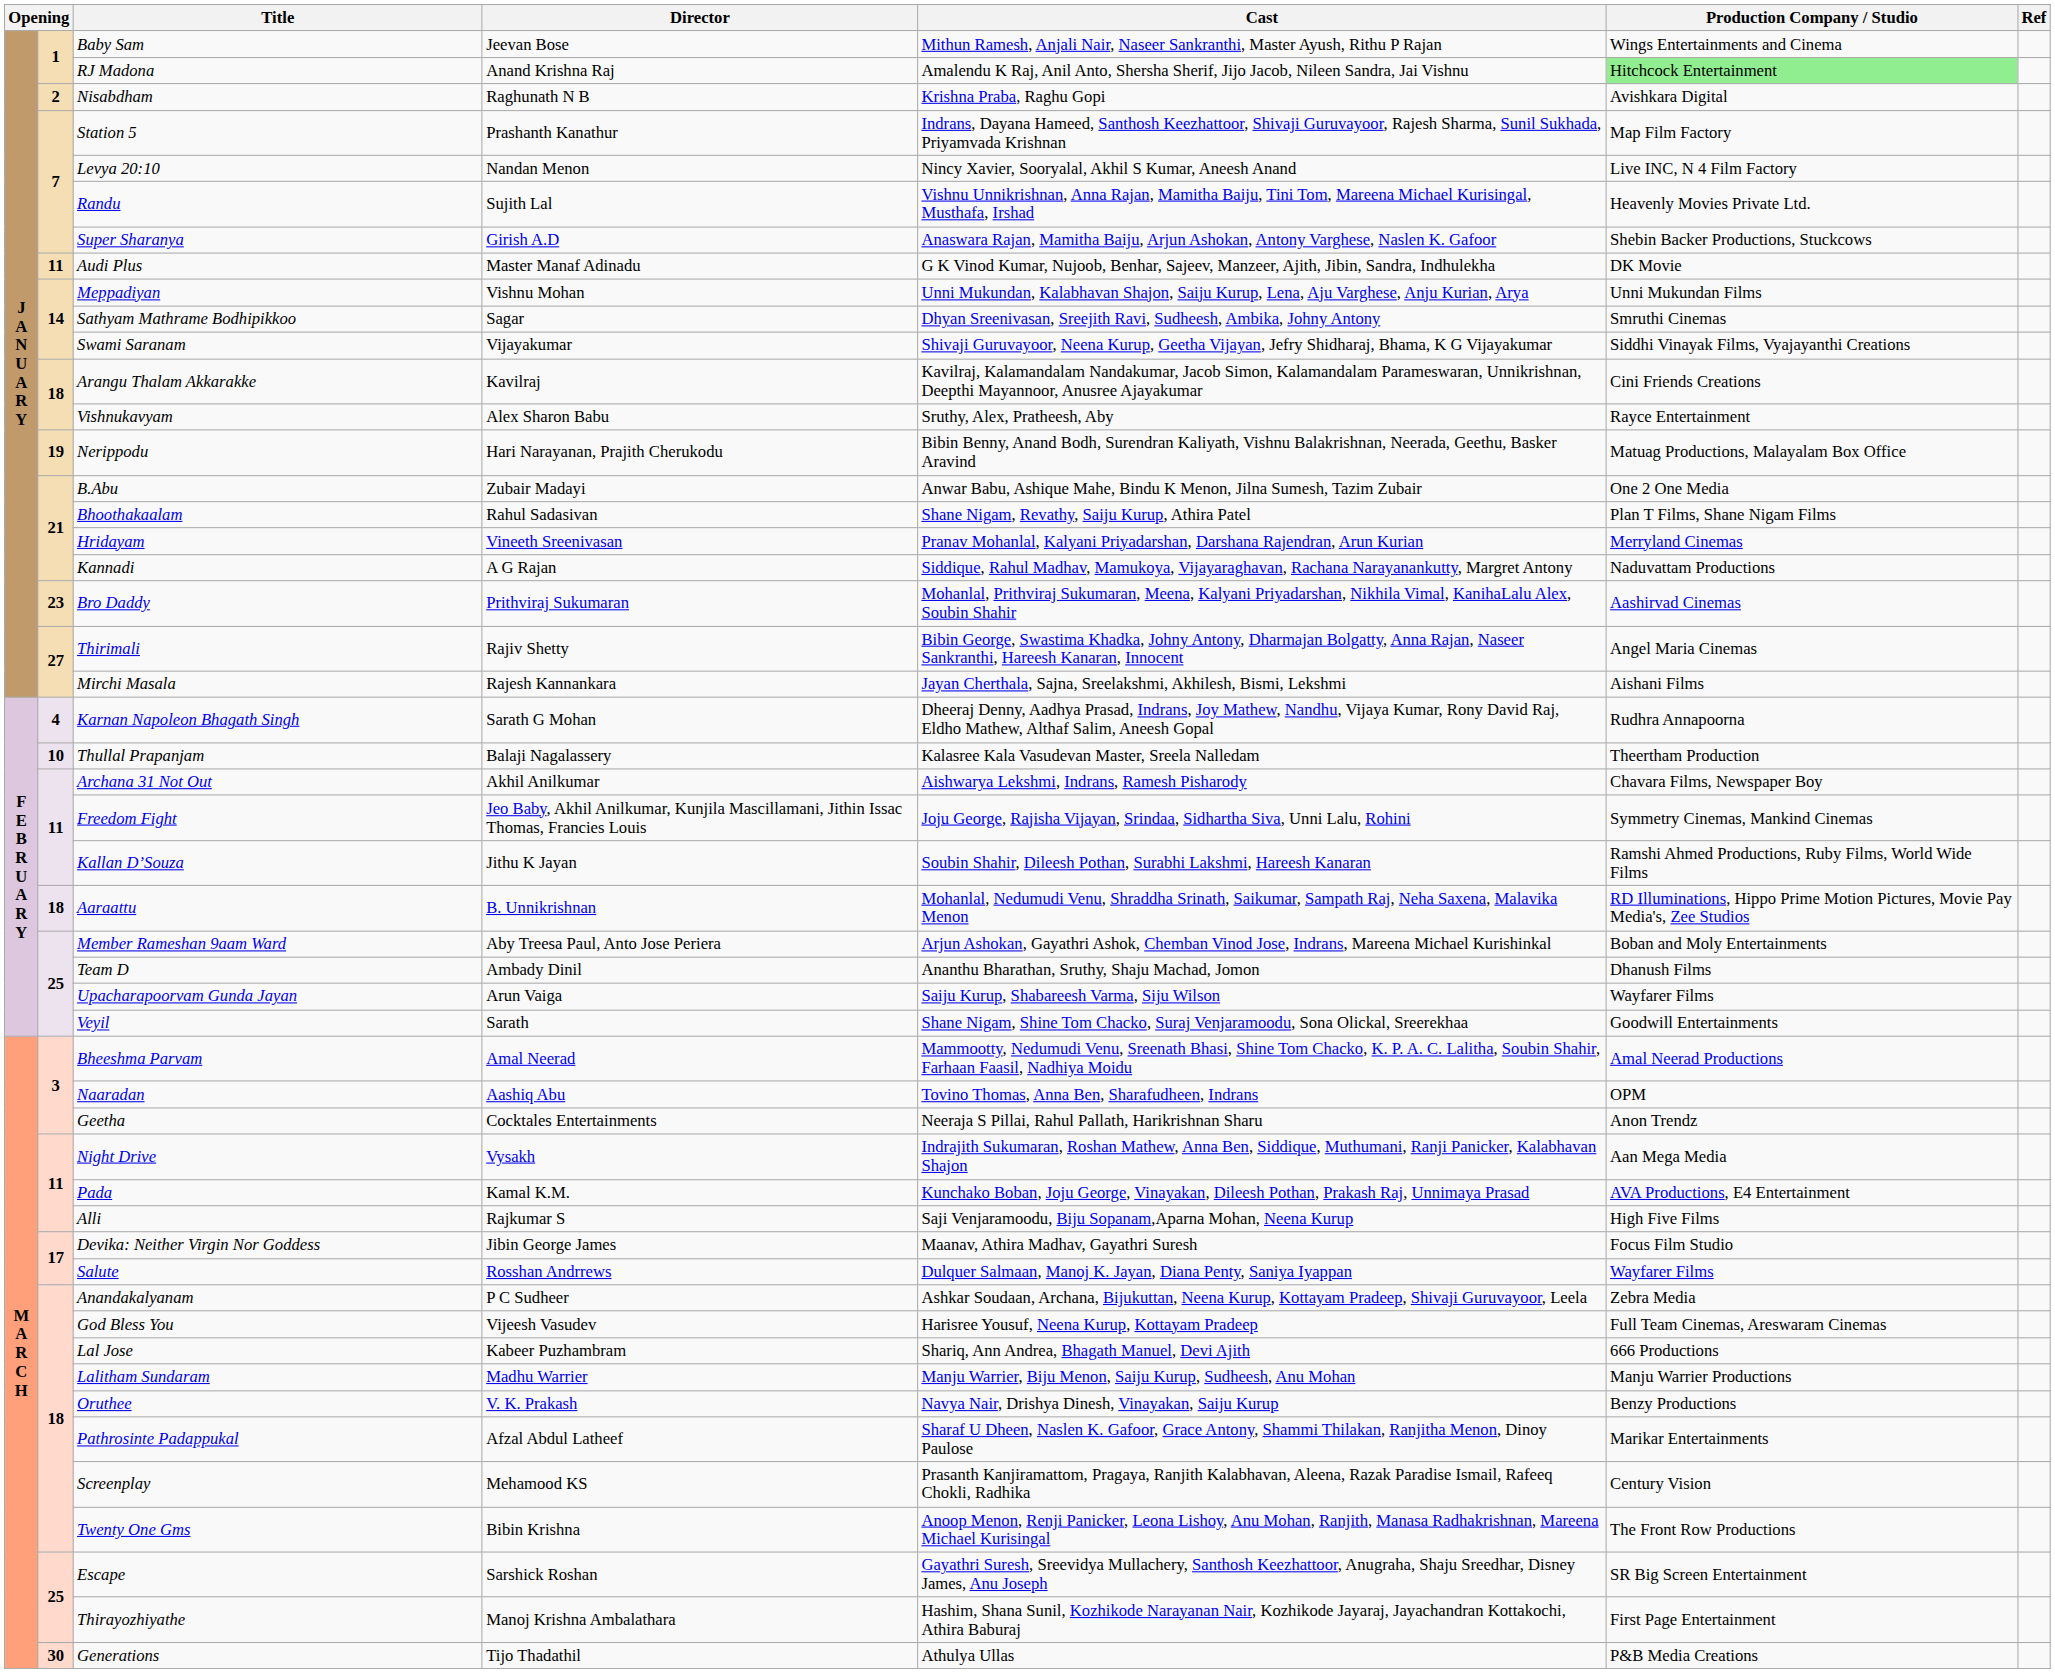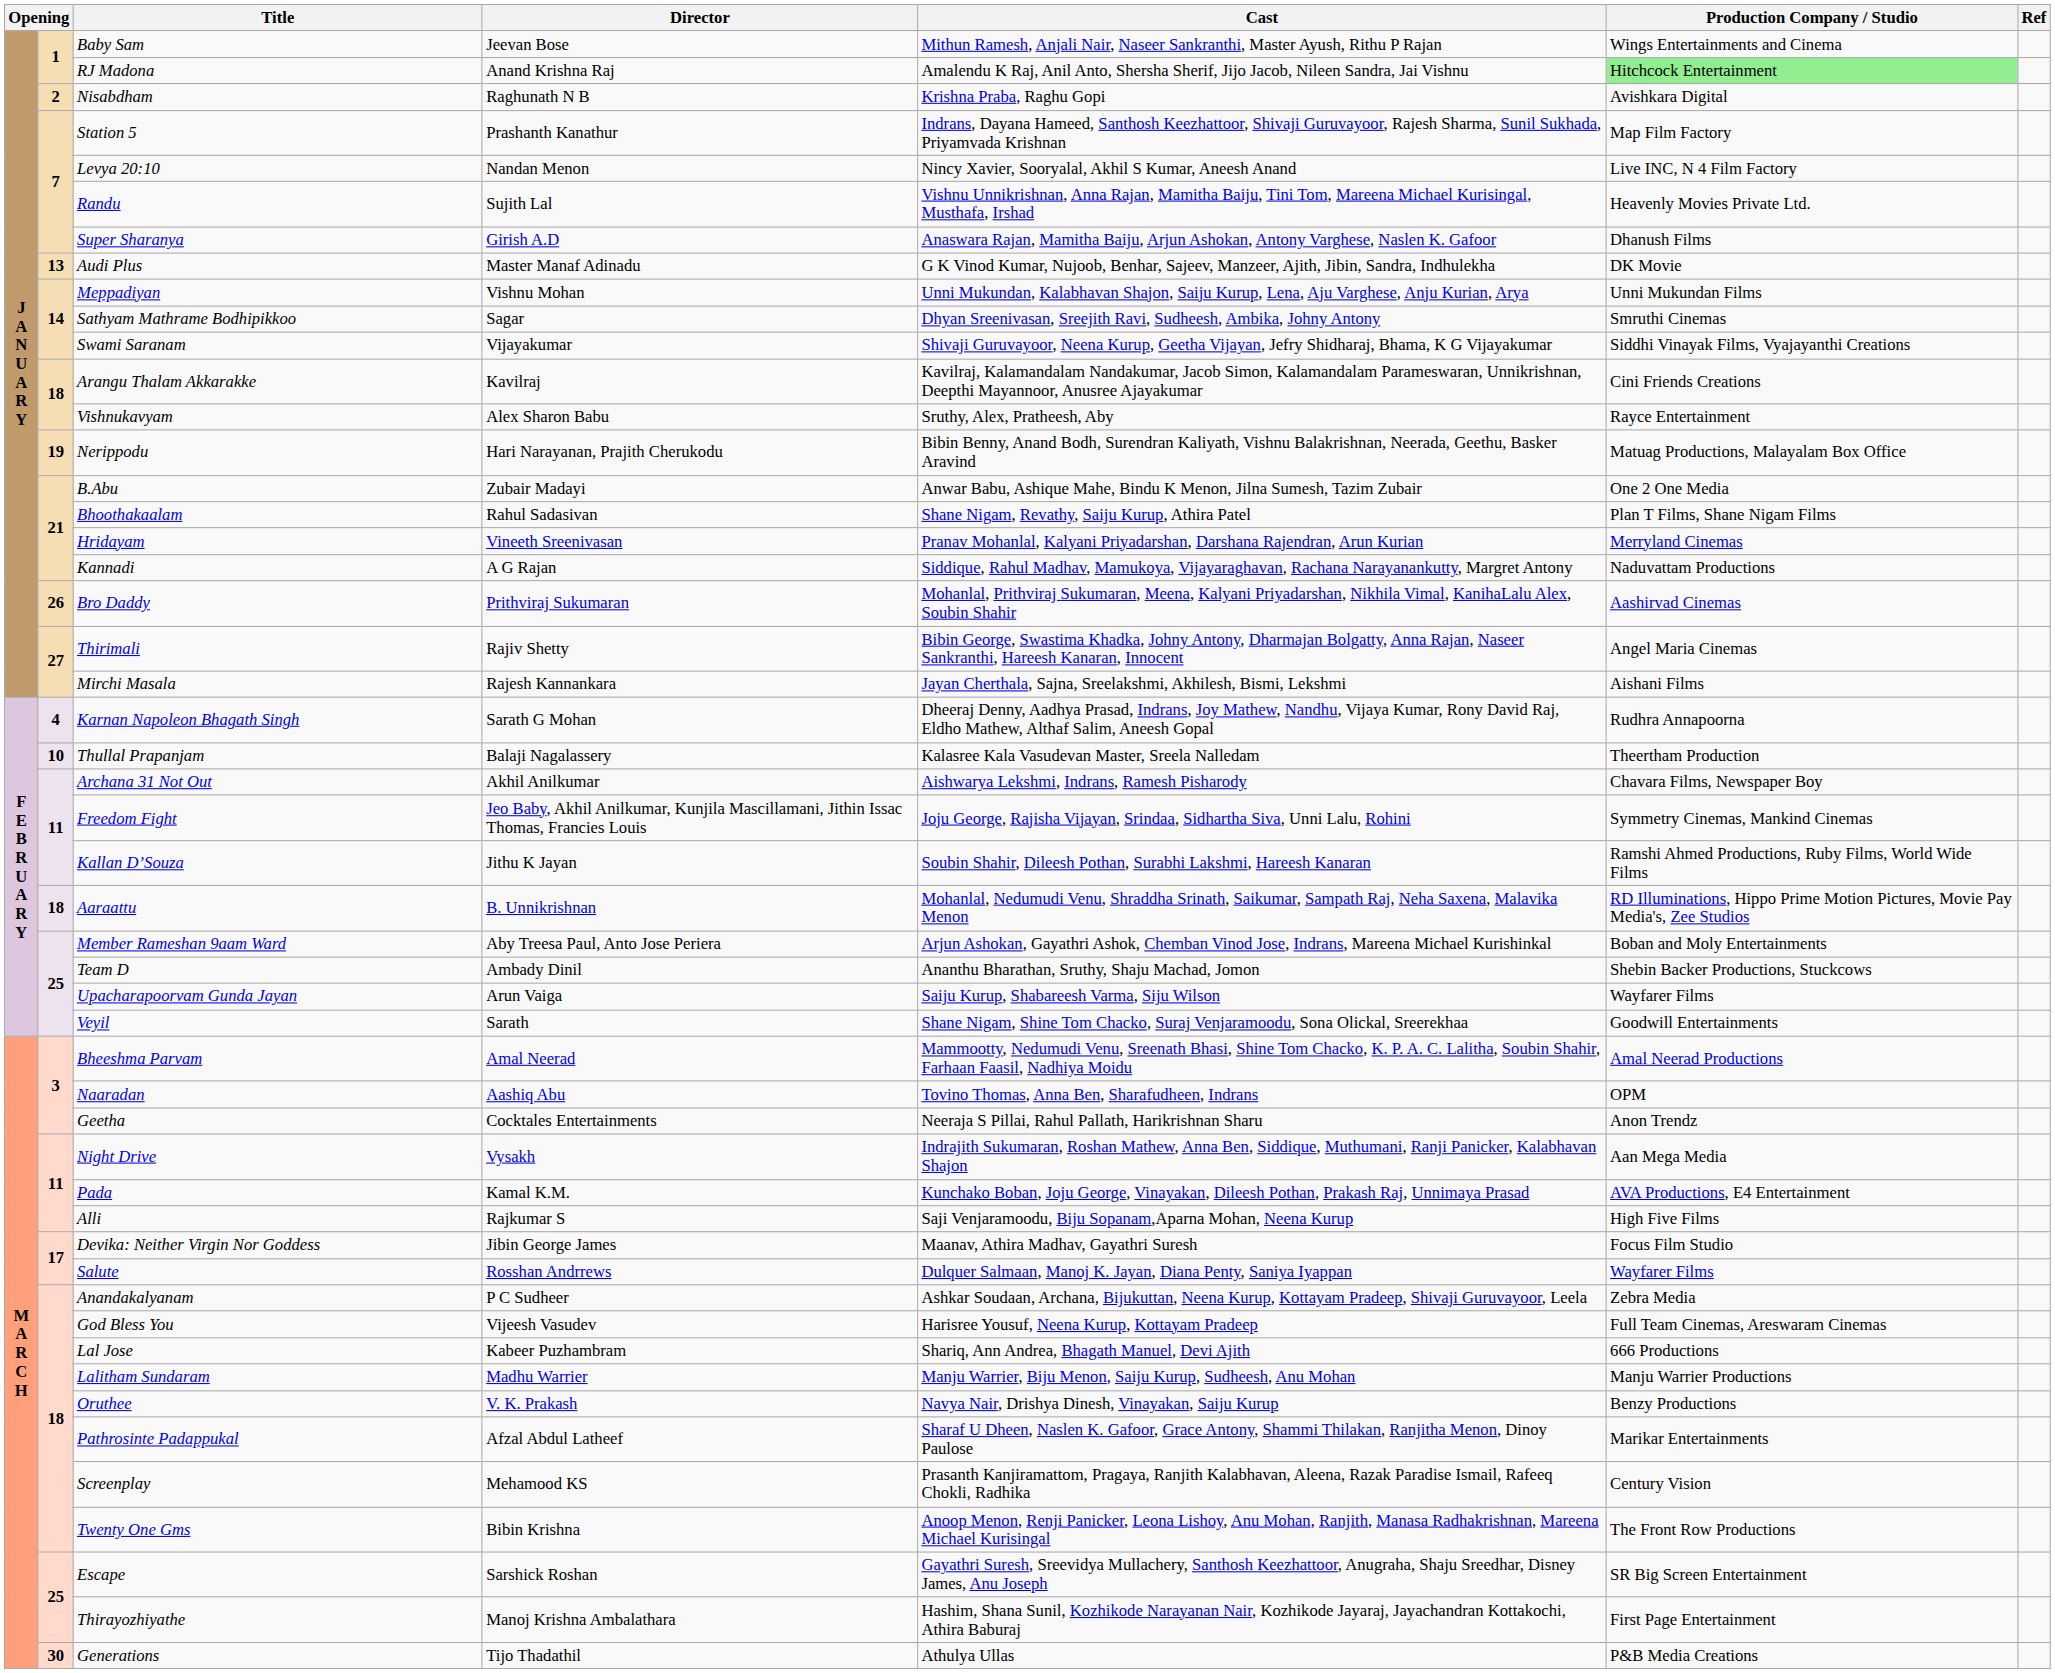Super Sharanya | Production Company / Studio: Shebin Backer Productions, Stuckcows -> Dhanush Films
Audi Plus | column 2: 11 -> 13
Bro Daddy | column 2: 23 -> 26
Team D | Production Company / Studio: Dhanush Films -> Shebin Backer Productions, Stuckcows
